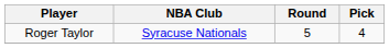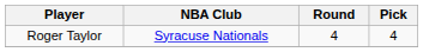Roger Taylor | Round: 5 -> 4
